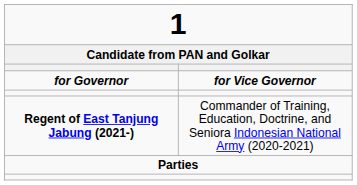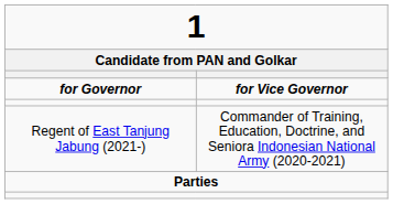row 6 | column 1: bold -> normal
